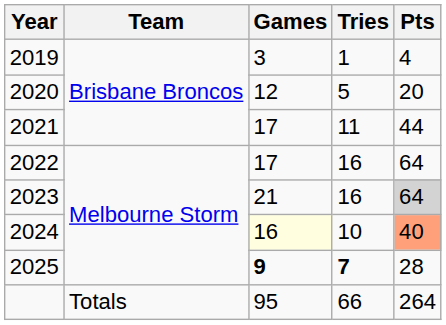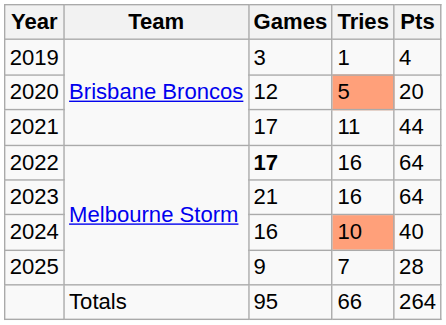2020 | Tries: no background -> lightsalmon background
2022 | Games: normal -> bold
2023 | Pts: lightgrey background -> no background
2024 | Games: lightyellow background -> no background
2024 | Tries: no background -> lightsalmon background
2024 | Pts: lightsalmon background -> no background
2025 | Games: bold -> normal
2025 | Tries: bold -> normal
